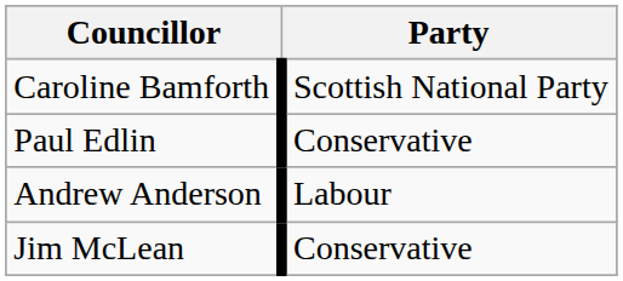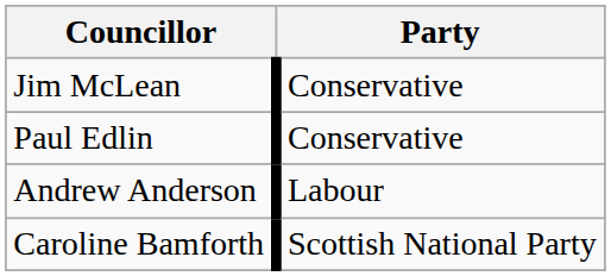rows swapped: Caroline Bamforth <-> Jim McLean
